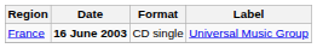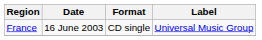France | Date: bold -> normal
